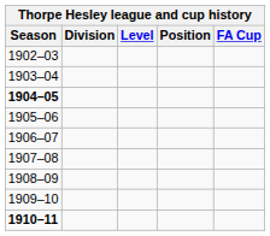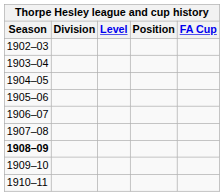1904–05 | Season: bold -> normal
1908–09 | Season: normal -> bold
1910–11 | Season: bold -> normal
